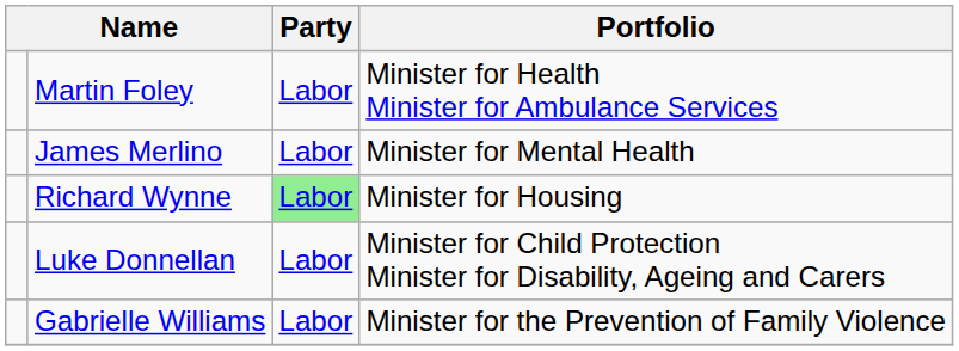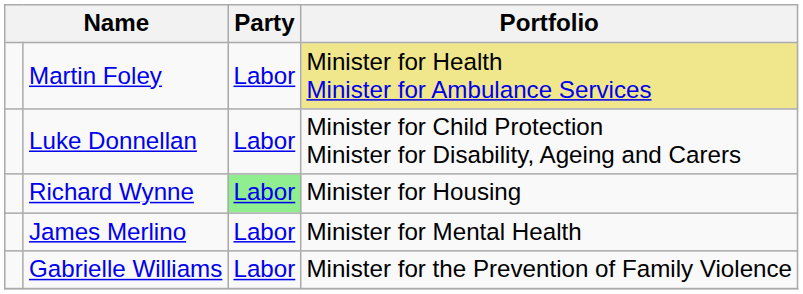Martin Foley | Portfolio: no background -> khaki background
rows swapped: James Merlino <-> Luke Donnellan
